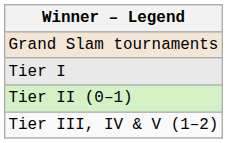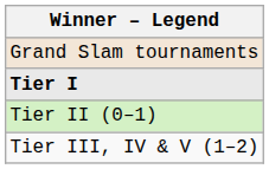row 3 | column 1: normal -> bold
